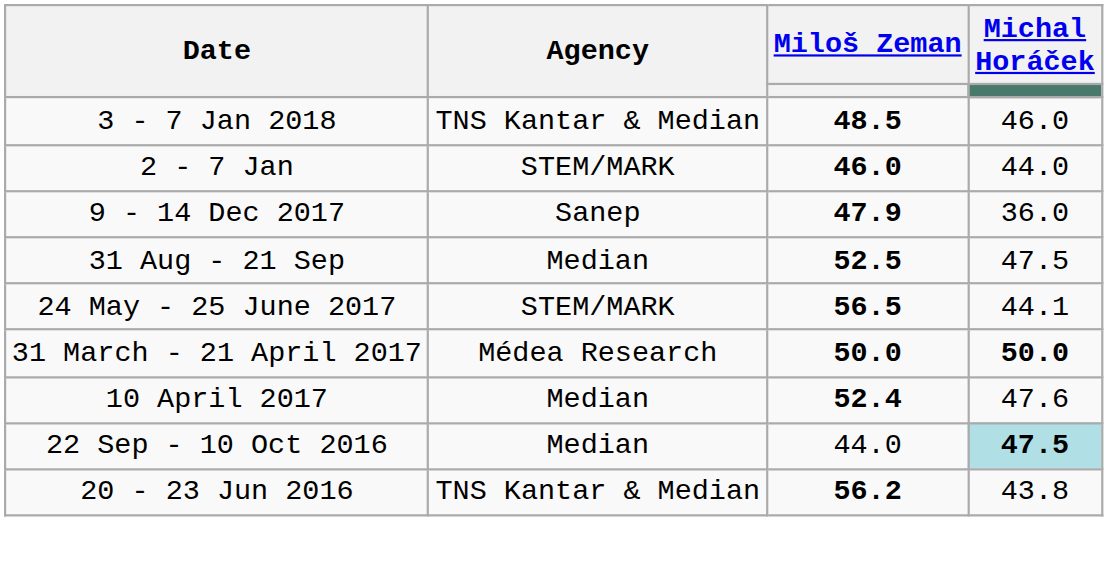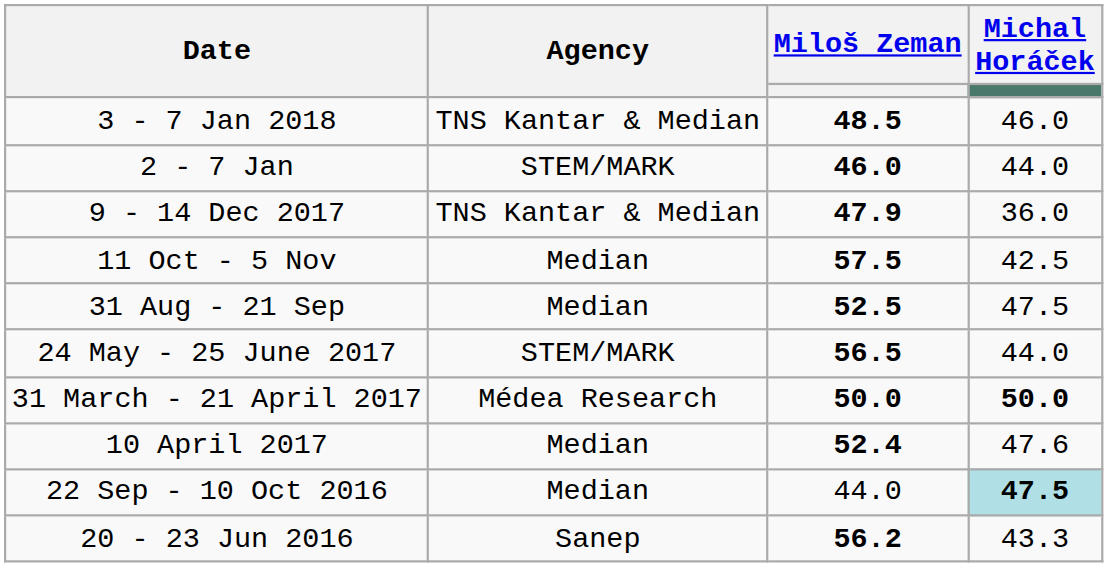9 - 14 Dec 2017 | Agency: Sanep -> TNS Kantar & Median
+ row: 11 Oct - 5 Nov | Median | 57.5 | 42.5
24 May - 25 June 2017 | Michal Horáček: 44.1 -> 44.0
20 - 23 Jun 2016 | Agency: TNS Kantar & Median -> Sanep
20 - 23 Jun 2016 | Michal Horáček: 43.8 -> 43.3
